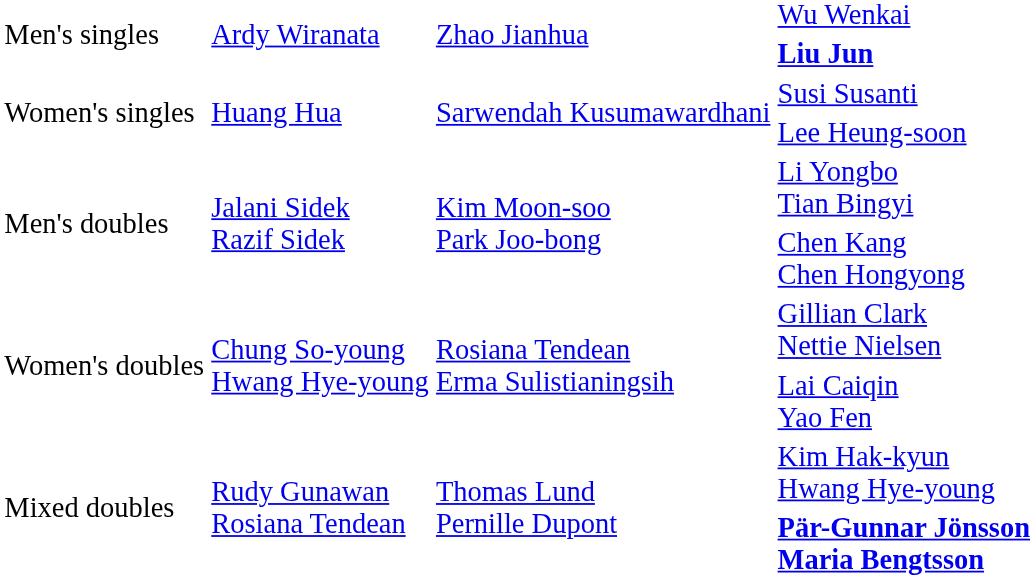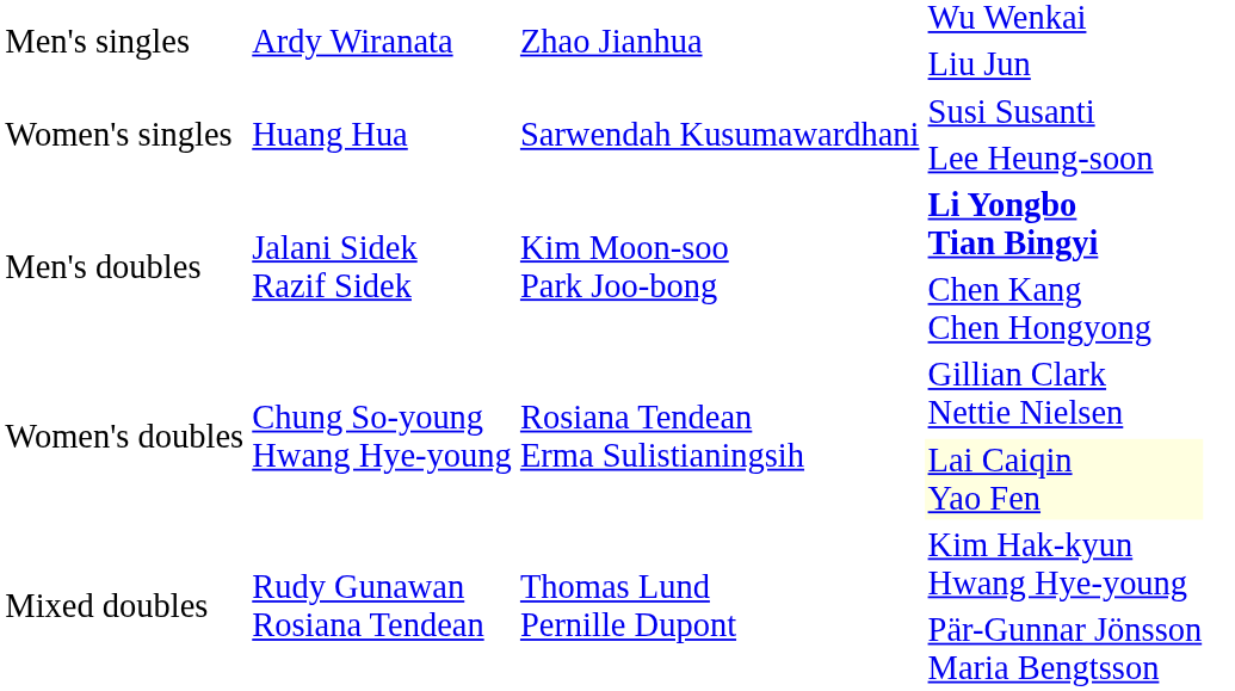Liu Jun | column 4: bold -> normal
Li Yongbo Tian Bingyi | column 4: normal -> bold
Lai Caiqin Yao Fen | column 4: no background -> lightyellow background
Pär-Gunnar Jönsson Maria Bengtsson | column 4: bold -> normal
